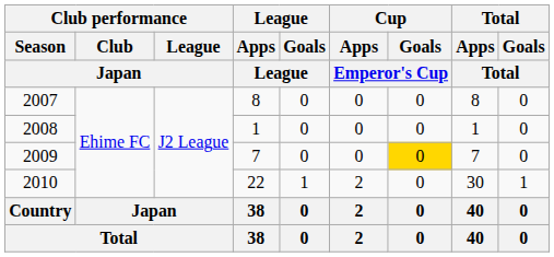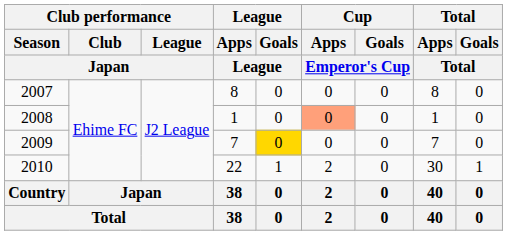2008 | Cup / Apps / Emperor's Cup: no background -> lightsalmon background
2009 | League / Goals / League: no background -> gold background
2009 | Cup / Goals / Emperor's Cup: gold background -> no background
